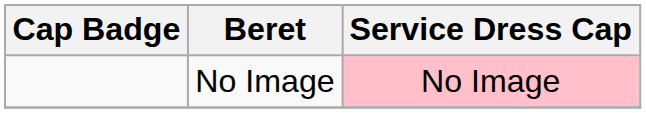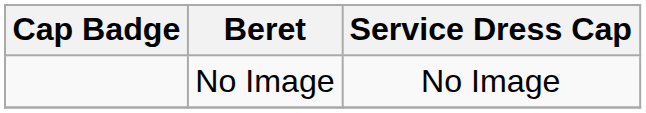row 2 | Service Dress Cap: pink background -> no background
